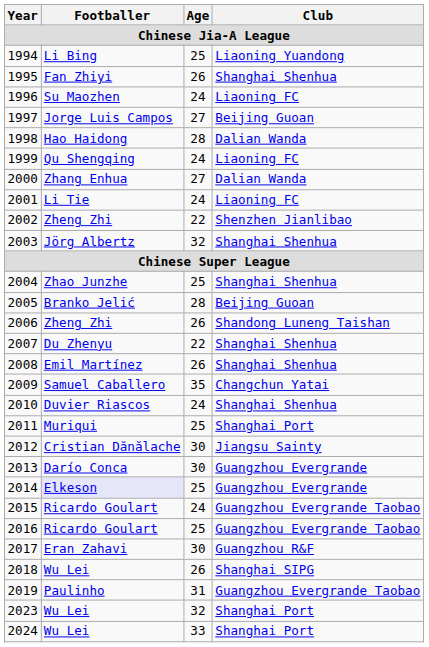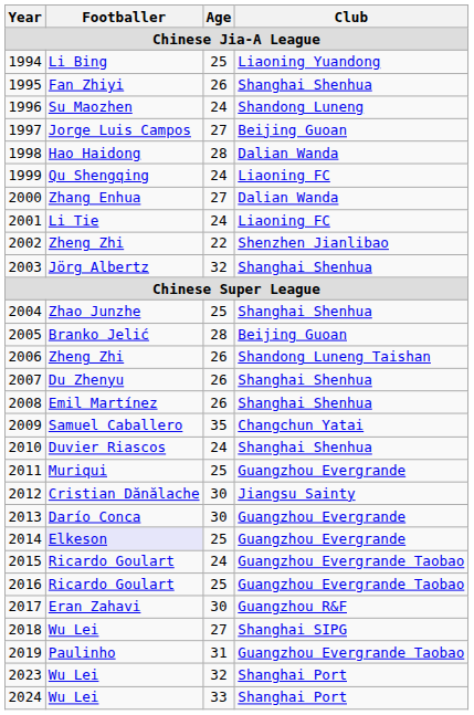1996 | Club: Liaoning FC -> Shandong Luneng
2007 | Age: 22 -> 26
2011 | Club: Shanghai Port -> Guangzhou Evergrande
2018 | Age: 26 -> 27
